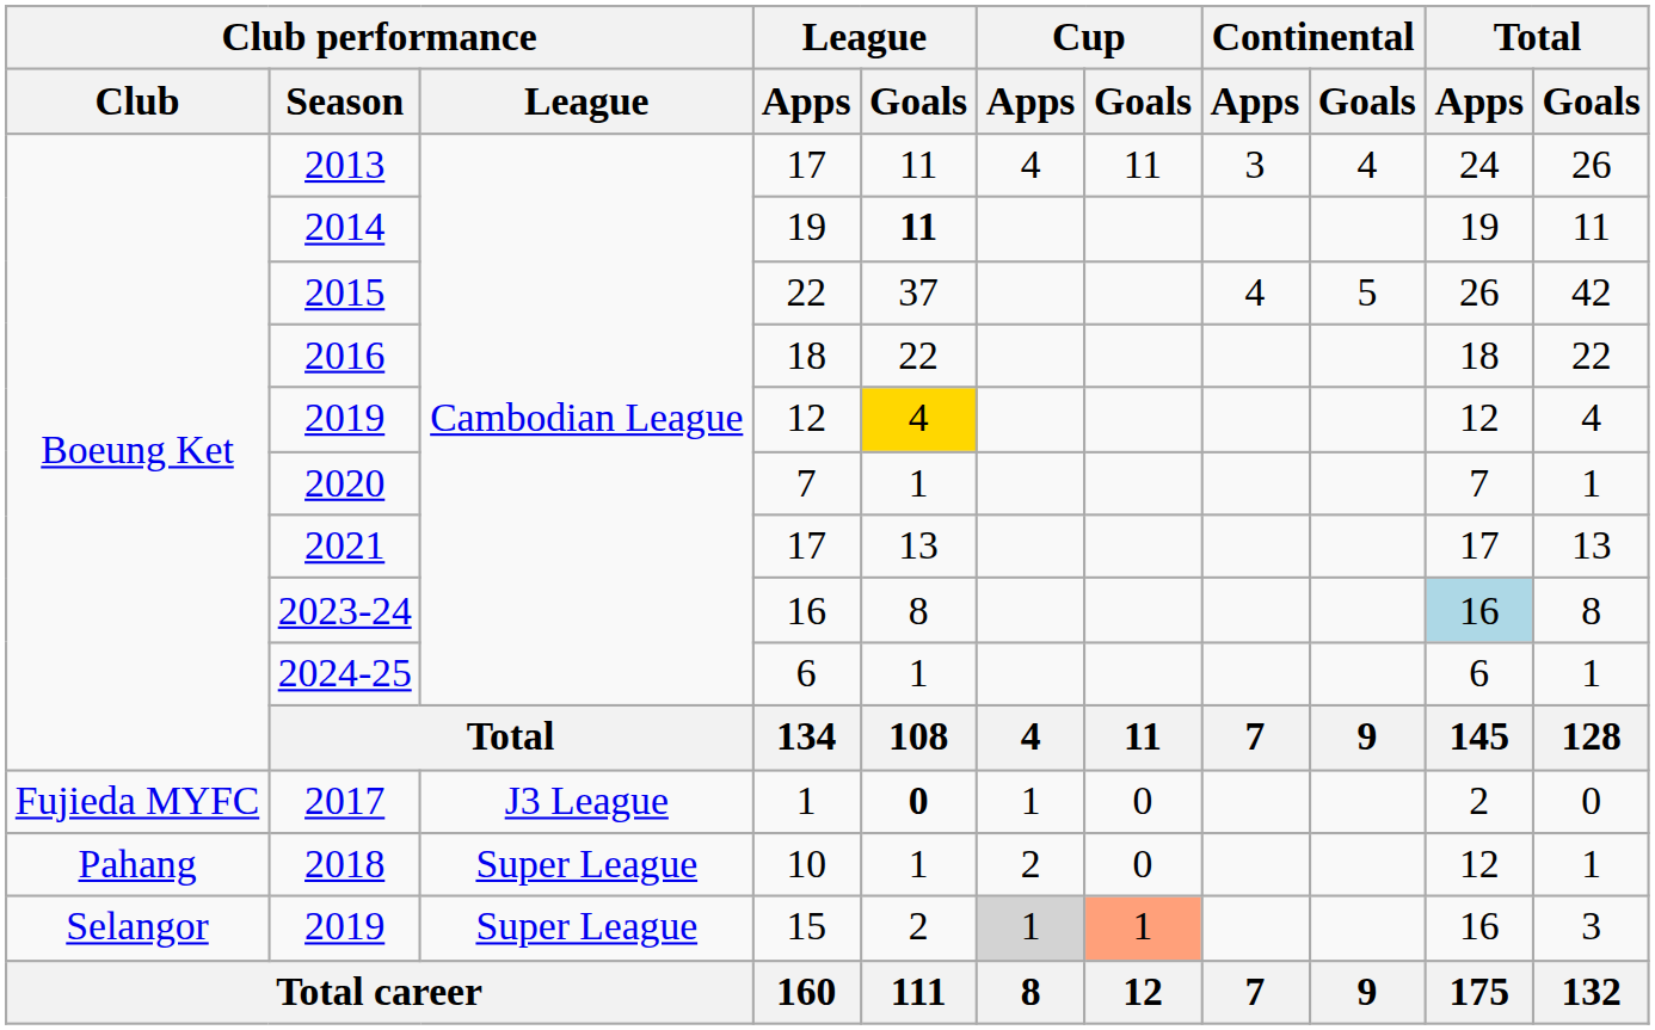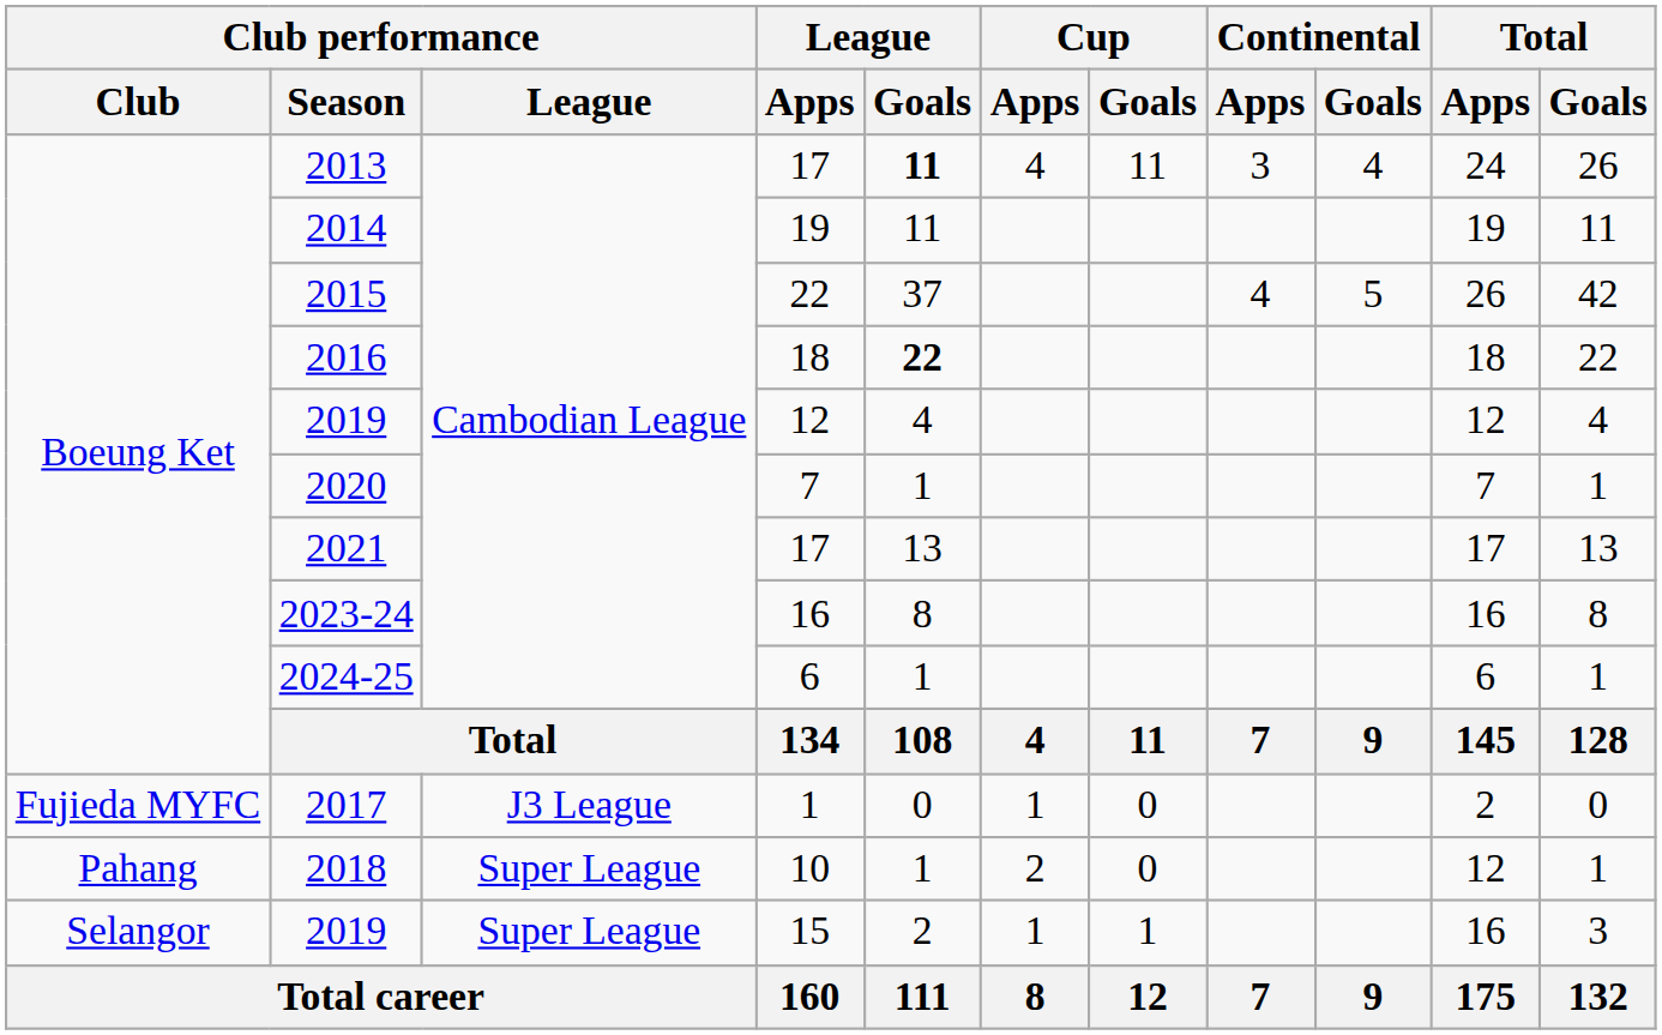2013 | League / Goals: normal -> bold
2014 | League / Goals: bold -> normal
2016 | League / Goals: normal -> bold
2019 / 12 | League / Goals: gold background -> no background
2023-24 | Total / Apps: lightblue background -> no background
2017 | League / Goals: bold -> normal
2019 / 15 | Cup / Apps: lightgrey background -> no background
2019 / 15 | Cup / Goals: lightsalmon background -> no background
